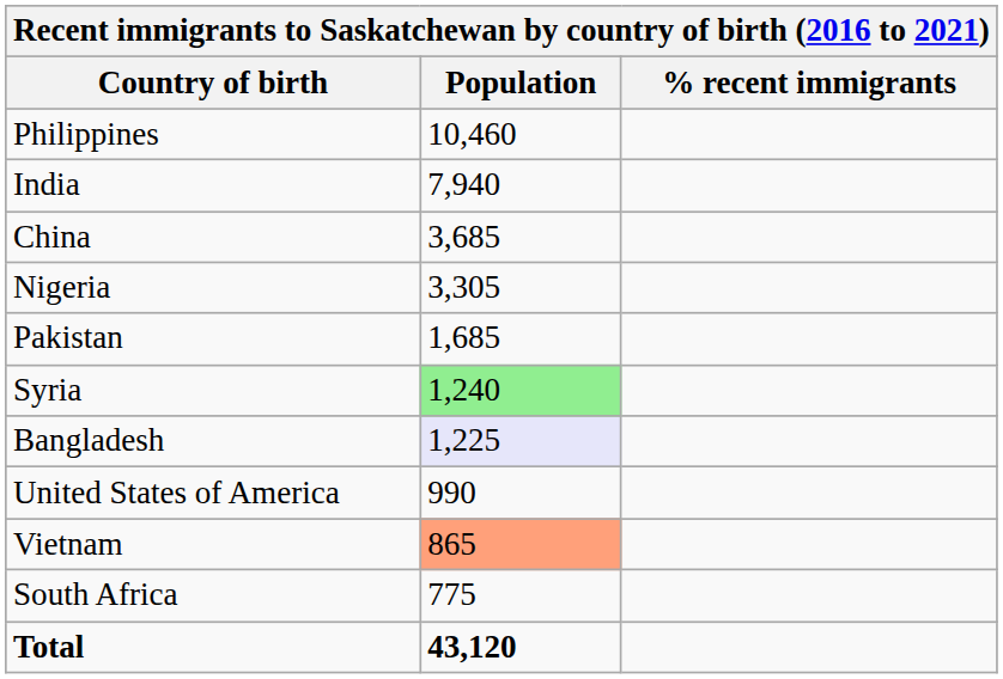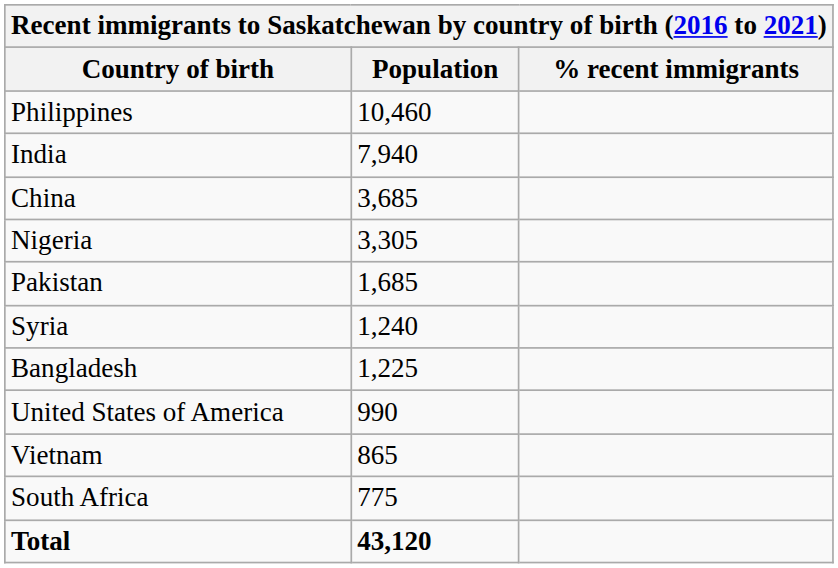Syria | Population: lightgreen background -> no background
Bangladesh | Population: lavender background -> no background
Vietnam | Population: lightsalmon background -> no background
